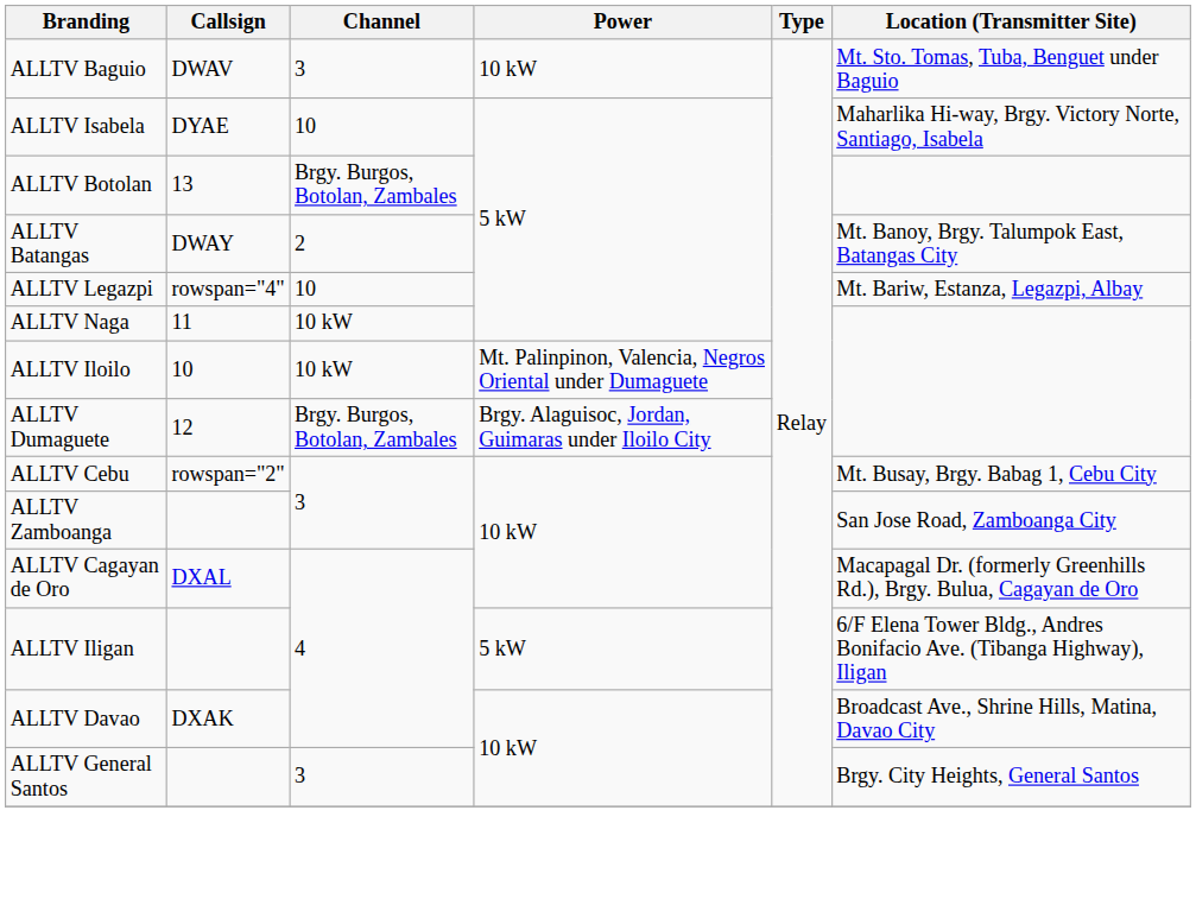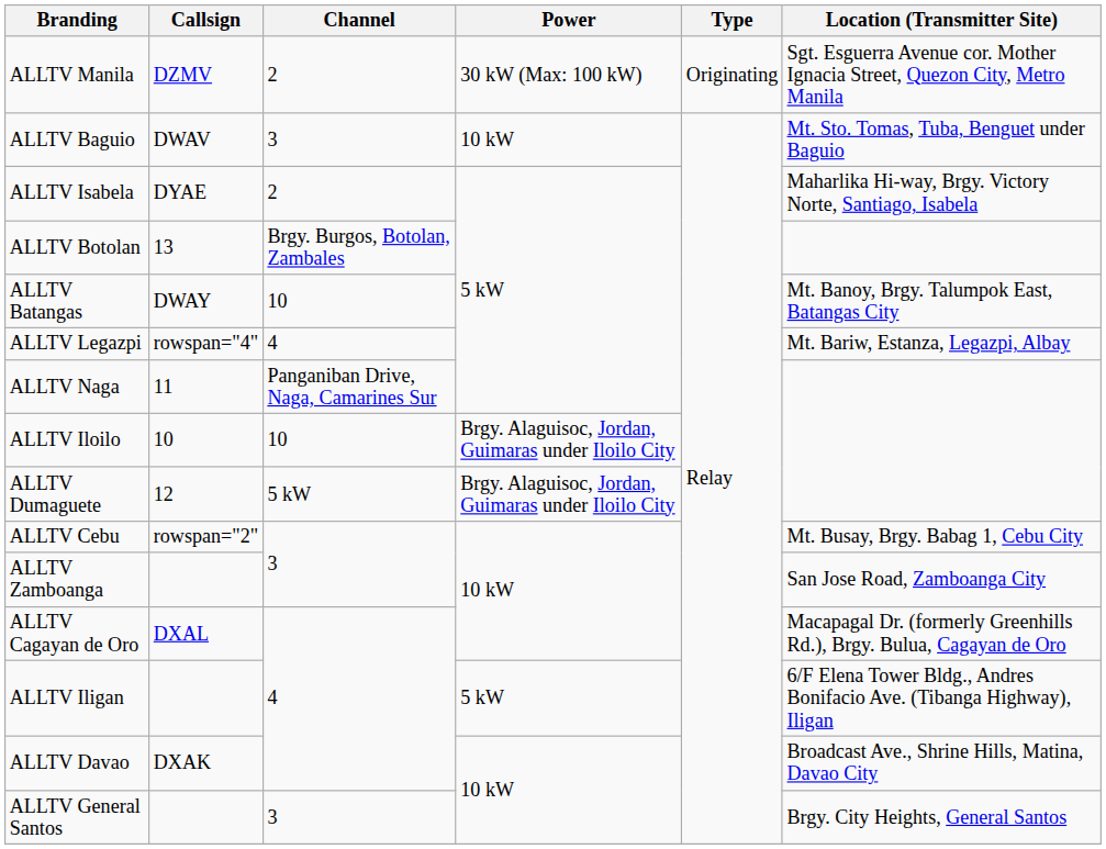+ row: ALLTV Manila | DZMV | 2 | 30 kW (Max: 100 kW) | Originating | Sgt. Esguerra Avenue cor. Mother Ignacia Street, Quezon City, Metro Manila
ALLTV Isabela | Channel: 10 -> 2
ALLTV Batangas | Channel: 2 -> 10
ALLTV Legazpi | Channel: 10 -> 4
ALLTV Naga | Channel: 10 kW -> Panganiban Drive, Naga, Camarines Sur
ALLTV Iloilo | Channel: 10 kW -> 10
ALLTV Iloilo | Power: Mt. Palinpinon, Valencia, Negros Oriental under Dumaguete -> Brgy. Alaguisoc, Jordan, Guimaras under Iloilo City
ALLTV Dumaguete | Channel: Brgy. Burgos, Botolan, Zambales -> 5 kW
